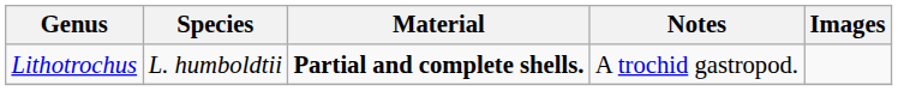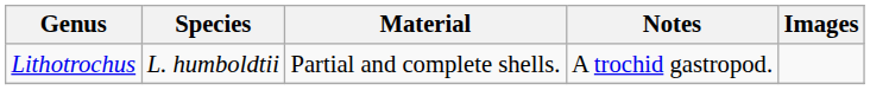Lithotrochus | Material: bold -> normal
